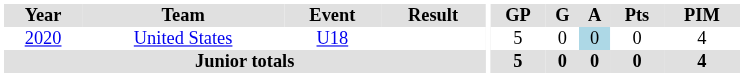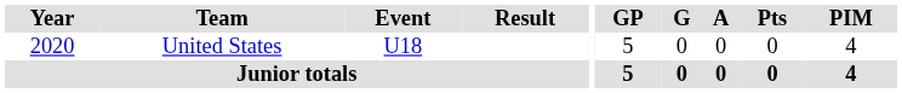United States | A: lightblue background -> no background
